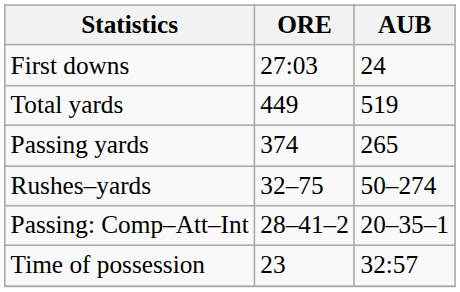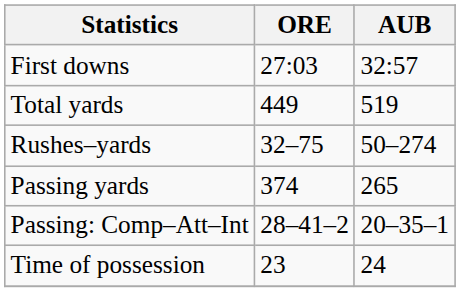First downs | AUB: 24 -> 32:57
rows swapped: Rushes–yards <-> Passing yards
Time of possession | AUB: 32:57 -> 24
